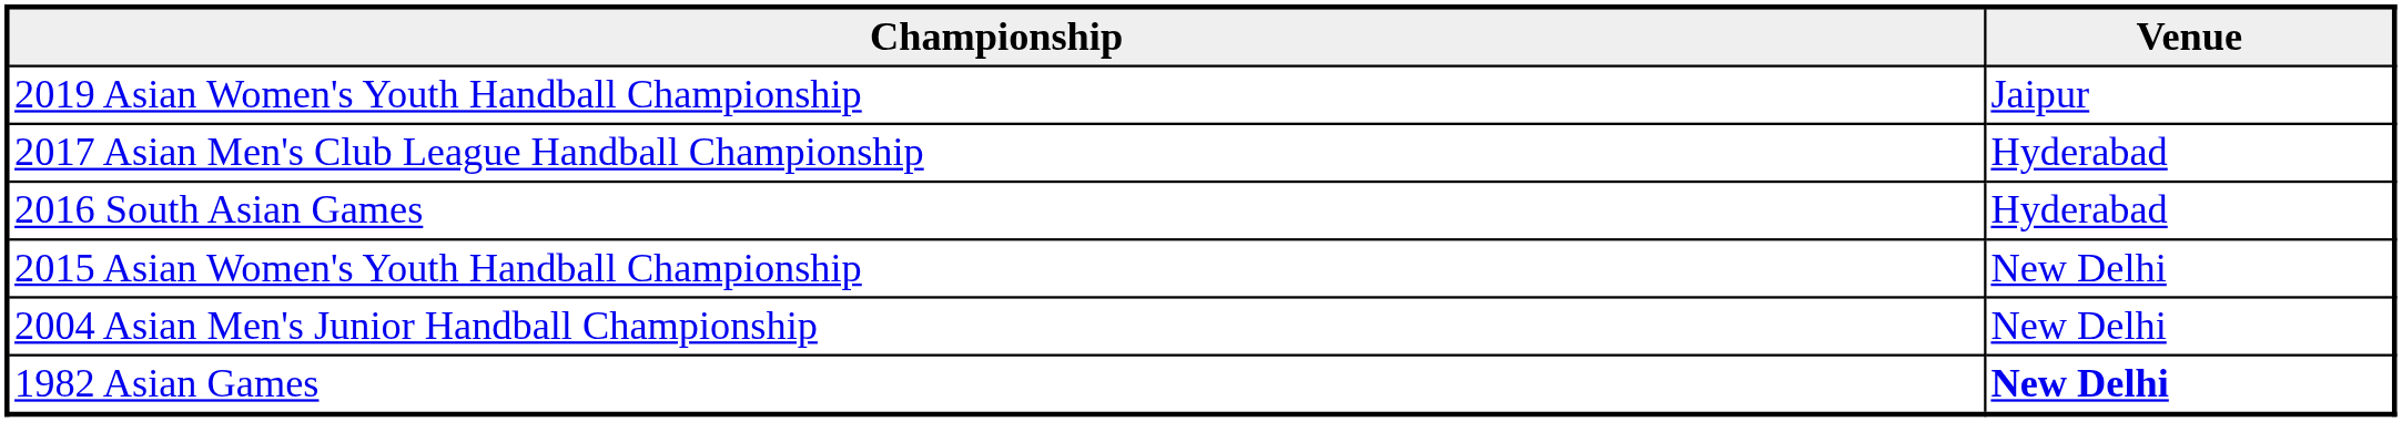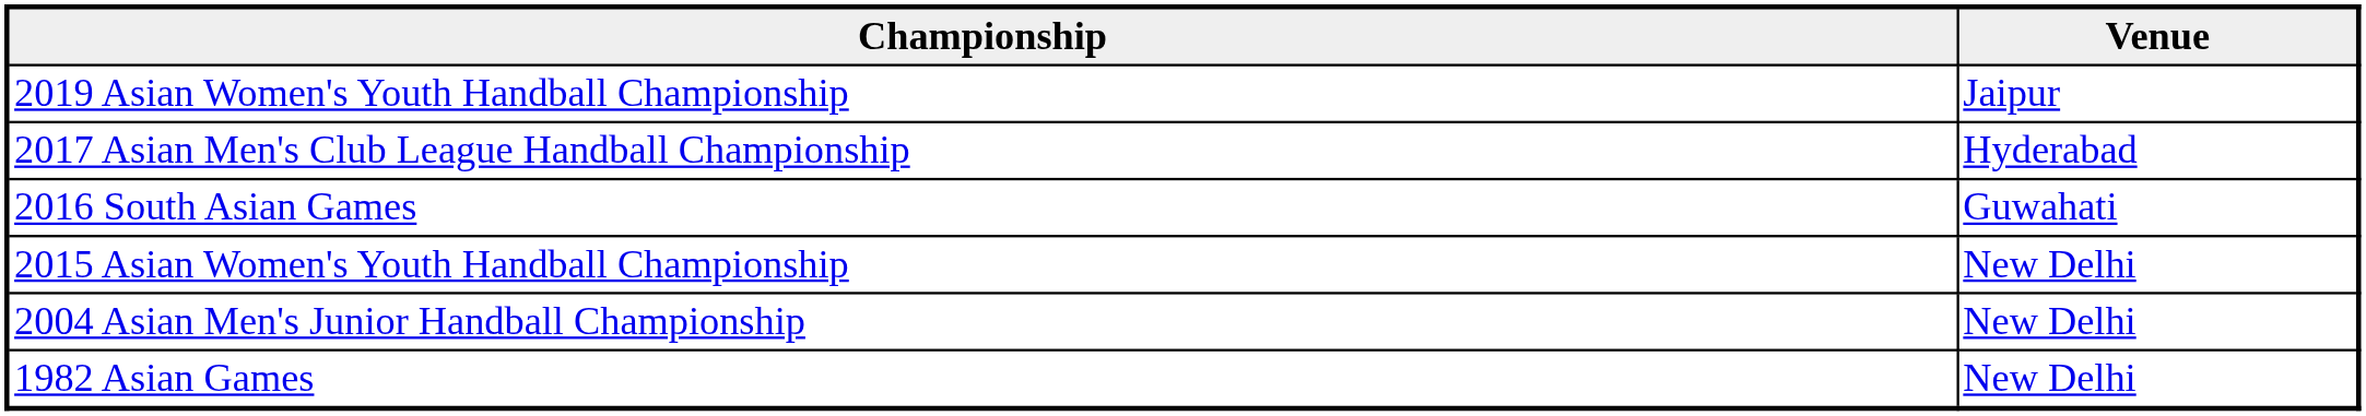2016 South Asian Games | Venue: Hyderabad -> Guwahati
1982 Asian Games | Venue: bold -> normal
